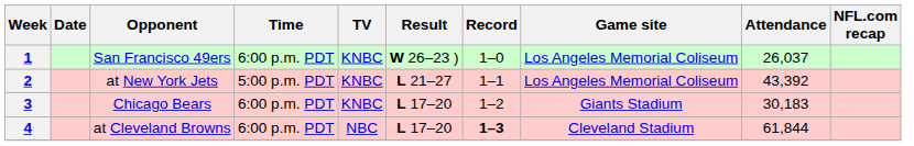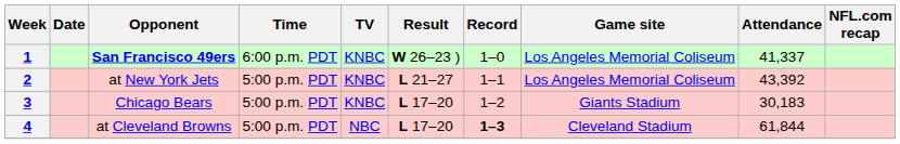1 | Opponent: normal -> bold
1 | Attendance: 26,037 -> 41,337
3 | Time: 6:00 p.m. PDT -> 5:00 p.m. PDT
4 | Time: 6:00 p.m. PDT -> 5:00 p.m. PDT
